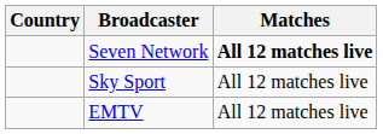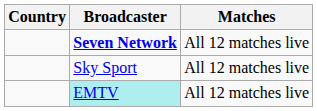row 2 | Broadcaster: normal -> bold
row 2 | Matches: bold -> normal
row 4 | Broadcaster: no background -> paleturquoise background
